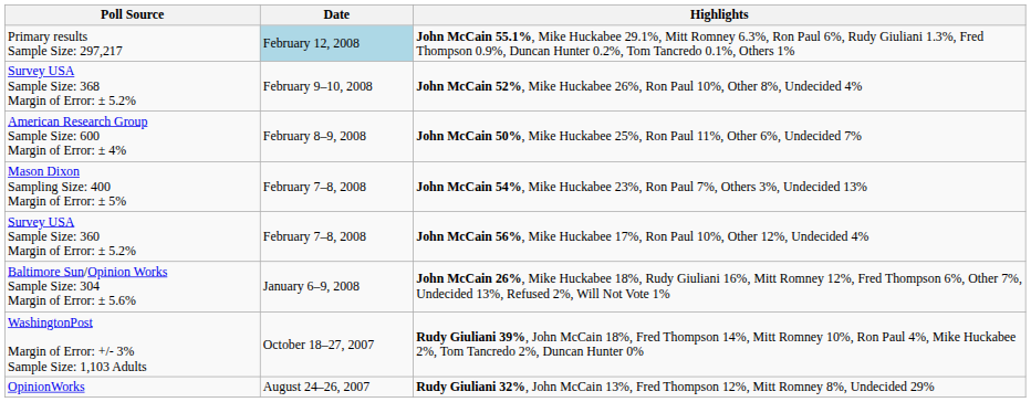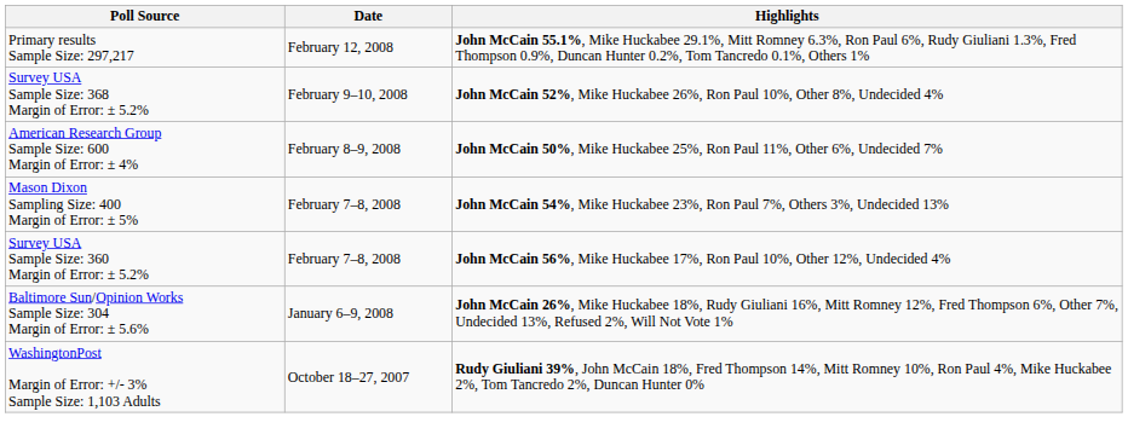Primary results Sample Size: 297,217 | Date: lightblue background -> no background
- row: OpinionWorks | August 24–26, 2007 | Rudy Giuliani 32%, John McCain 13%, Fred Thompson 12%, Mitt Romney 8%, Undecided 29%
